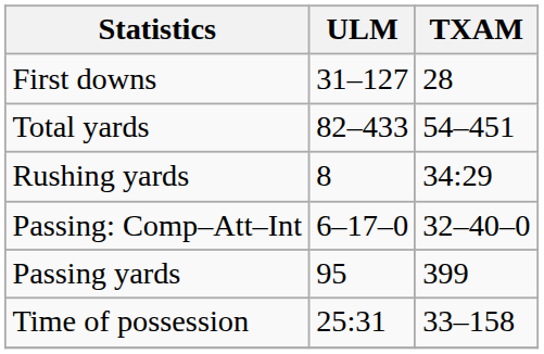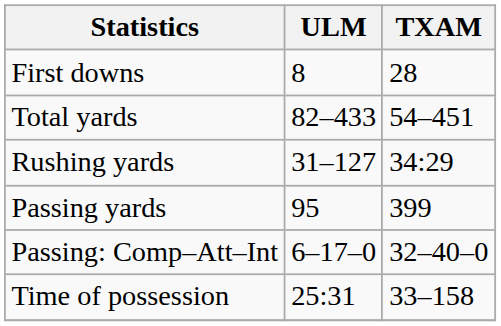First downs | ULM: 31–127 -> 8
Rushing yards | ULM: 8 -> 31–127
rows swapped: Passing yards <-> Passing: Comp–Att–Int
